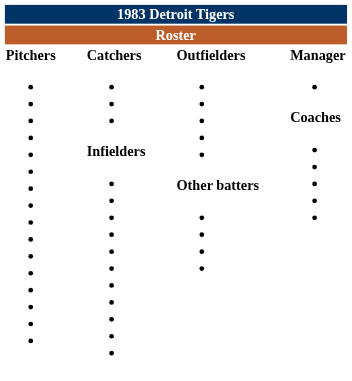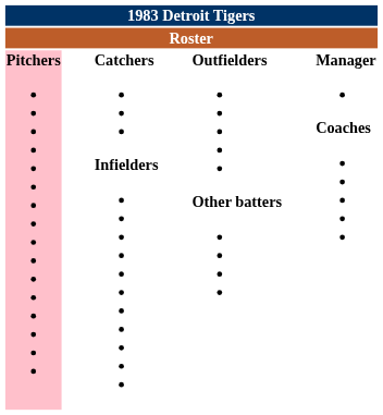Pitchers | column 1: no background -> pink background
